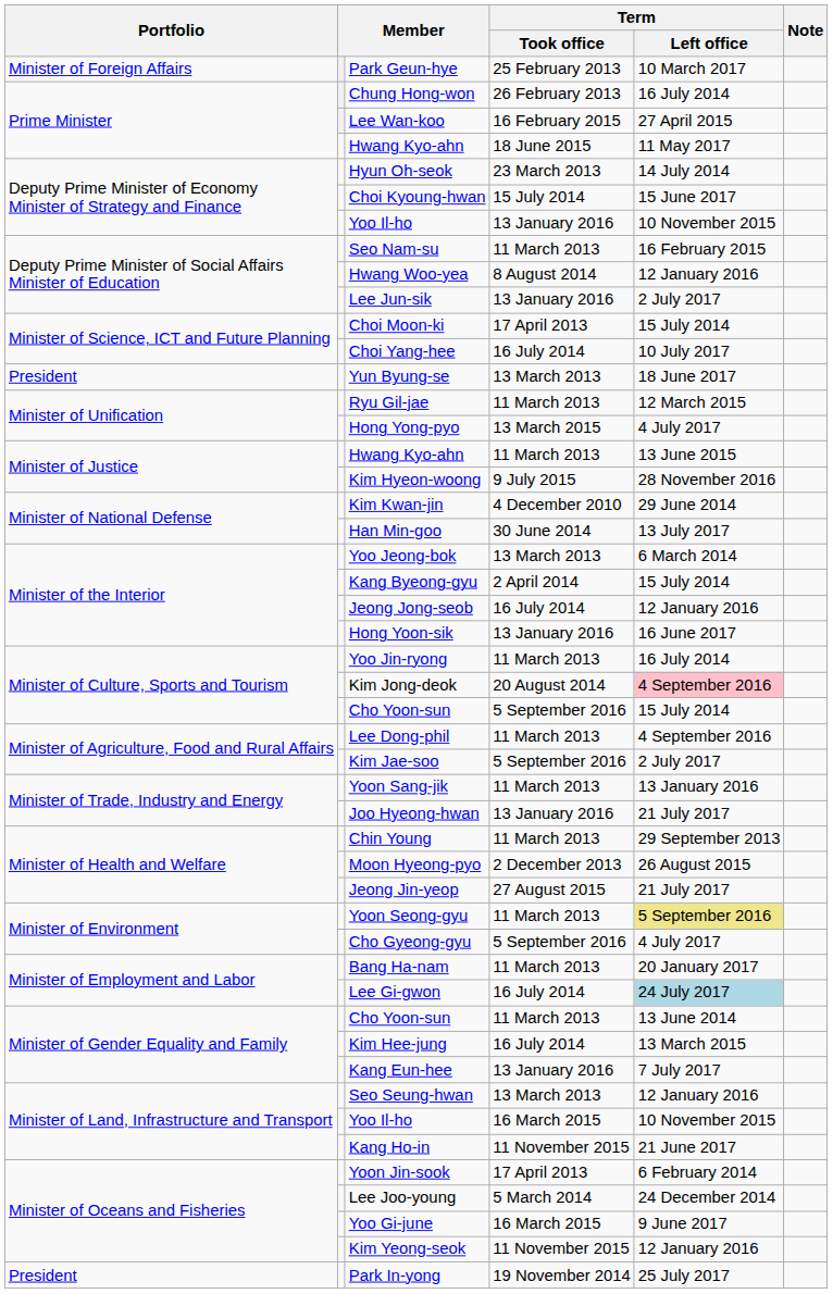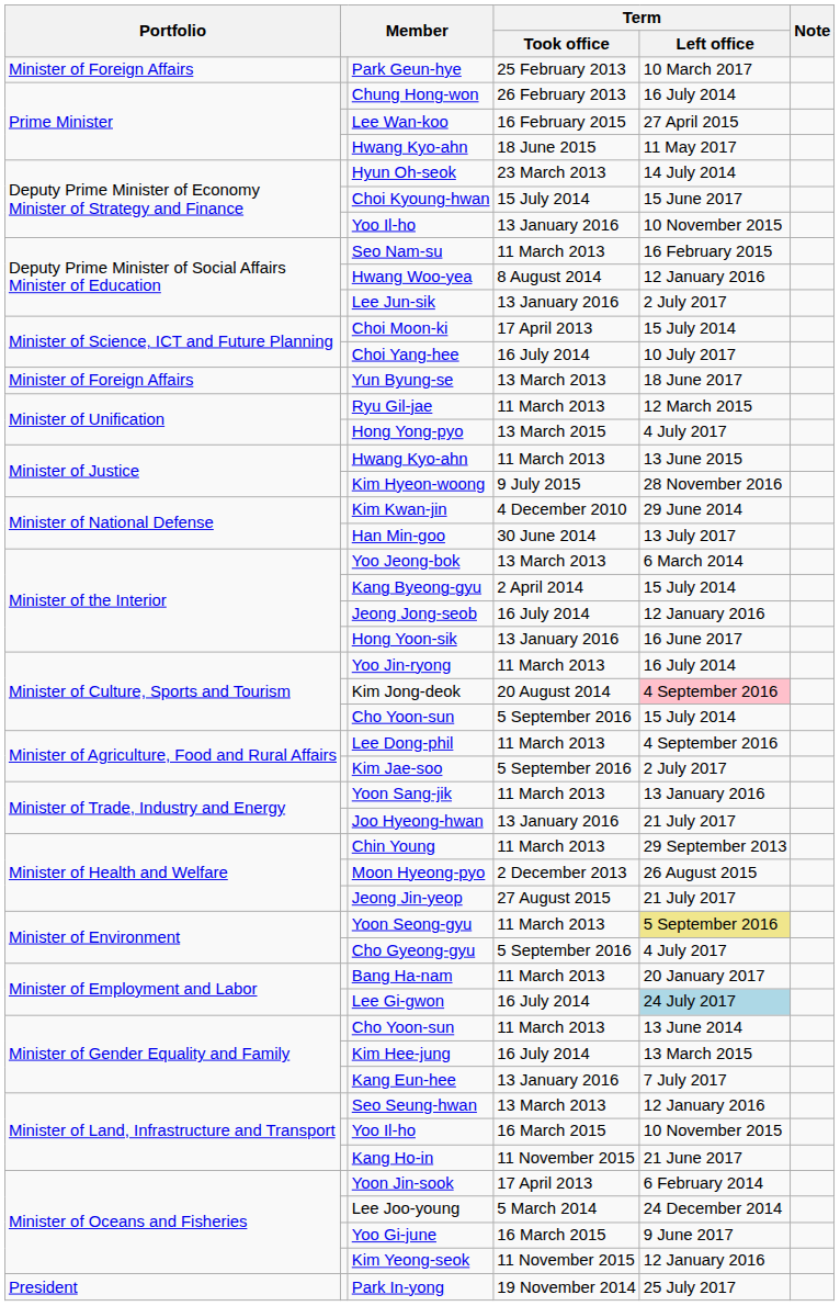Yun Byung-se | Portfolio: President -> Minister of Foreign Affairs
